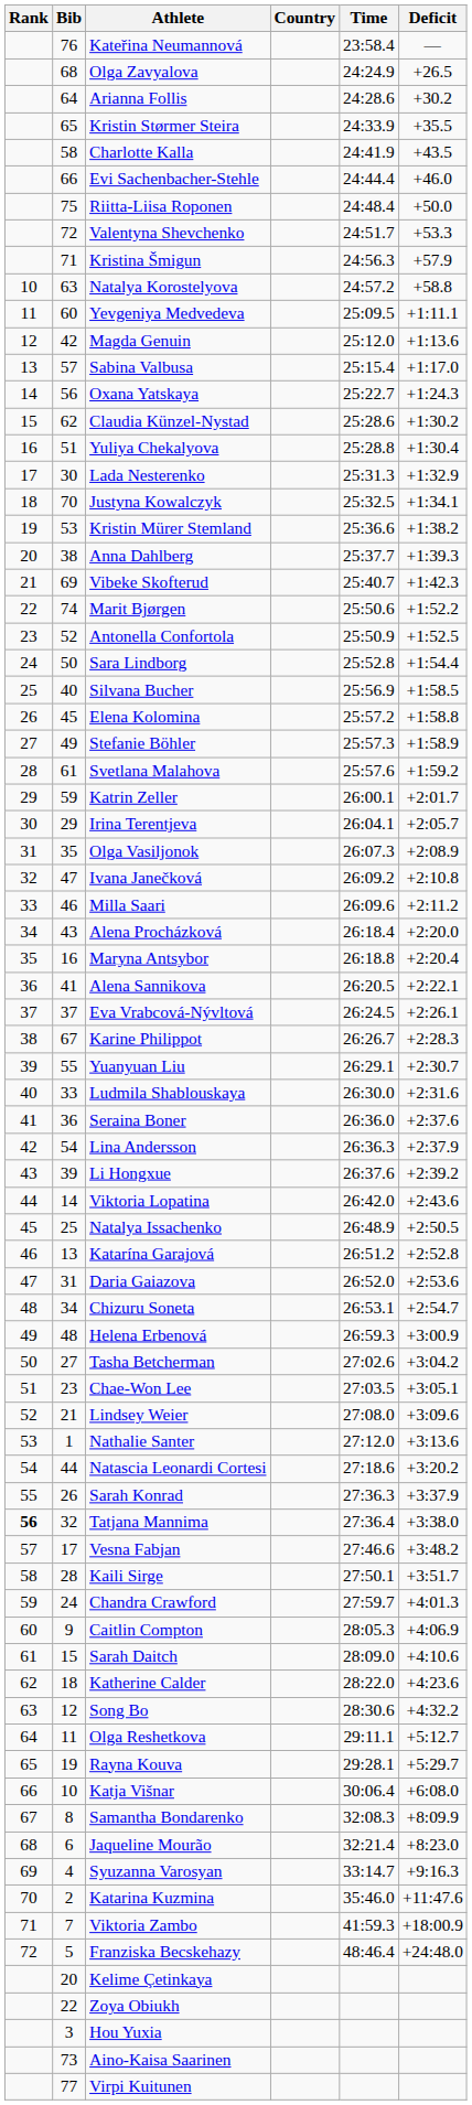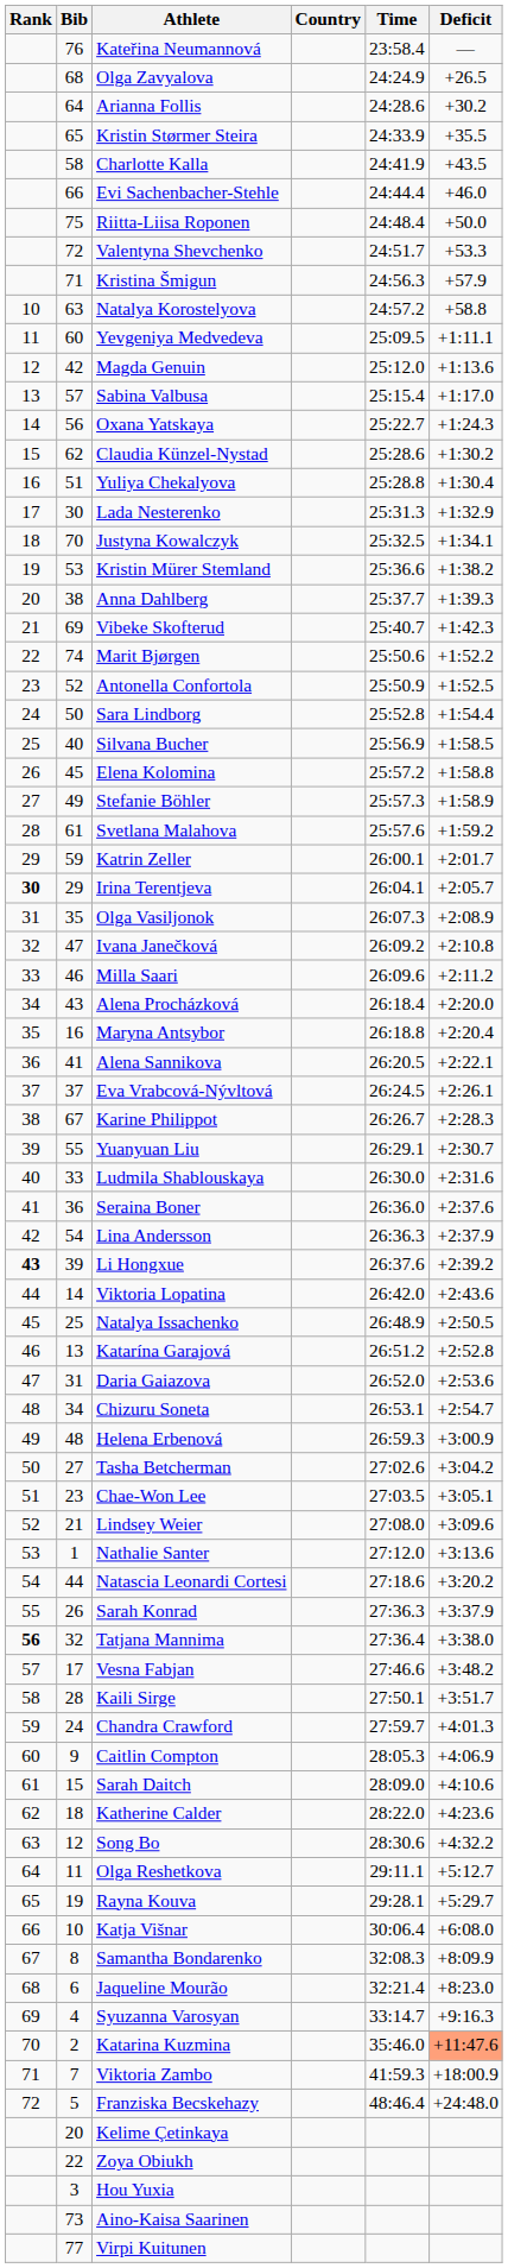Irina Terentjeva | Rank: normal -> bold
Li Hongxue | Rank: normal -> bold
Katarina Kuzmina | Deficit: no background -> lightsalmon background
